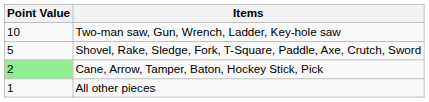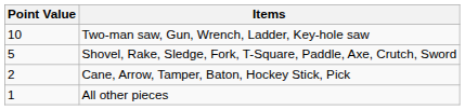Cane, Arrow, Tamper, Baton, Hockey Stick, Pick | Point Value: lightgreen background -> no background
